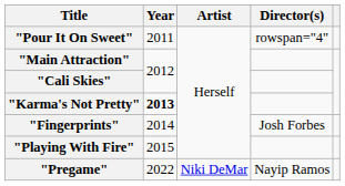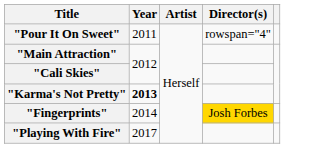"Fingerprints" | Director(s): no background -> gold background
"Playing With Fire" | Year: 2015 -> 2017
- row: "Pregame" | 2022 | Niki DeMar | Nayip Ramos
